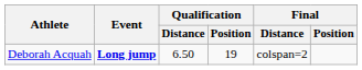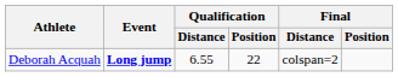Deborah Acquah | Qualification / Distance: 6.50 -> 6.55
Deborah Acquah | Qualification / Position: 19 -> 22
